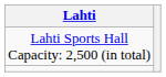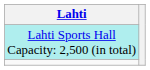row 2 | Lahti: no background -> paleturquoise background
